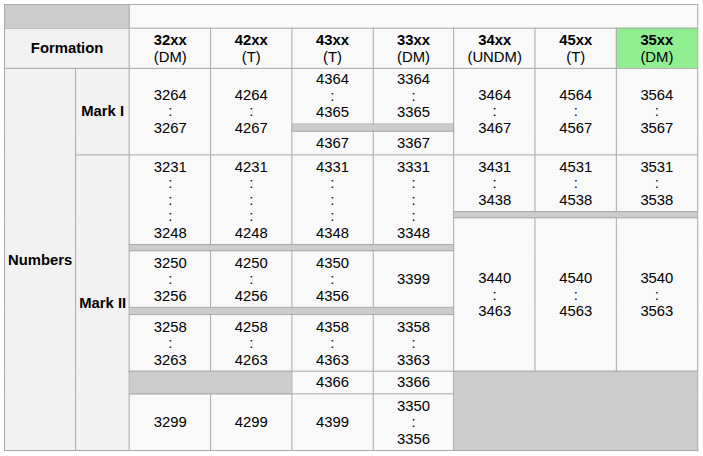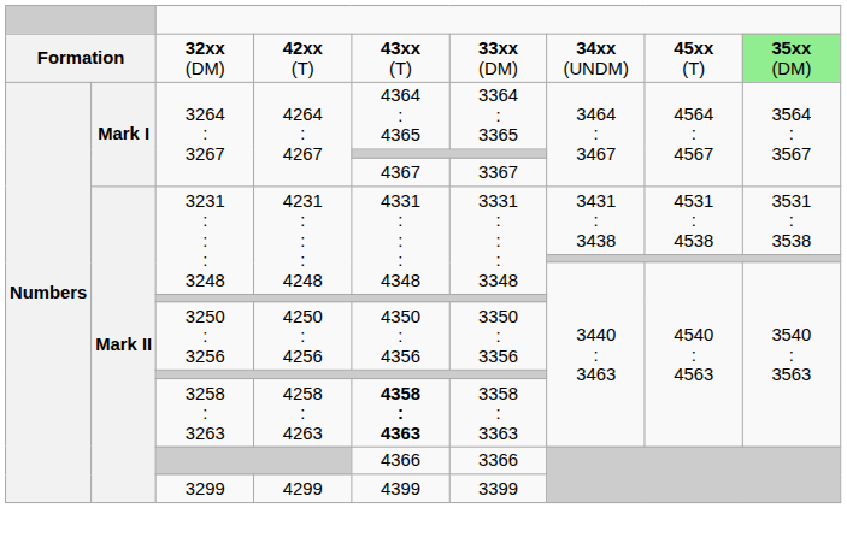3250 : 3256 | column 6: 3399 -> 3350 : 3356
3258 : 3263 | column 5: normal -> bold
3299 | column 6: 3350 : 3356 -> 3399
